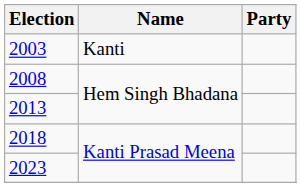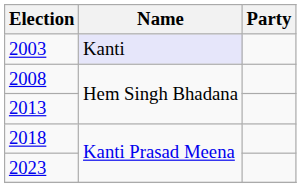2003 | Name: no background -> lavender background
